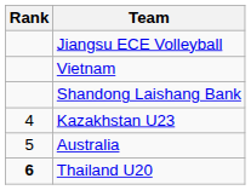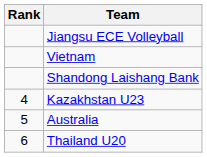Thailand U20 | Rank: bold -> normal
